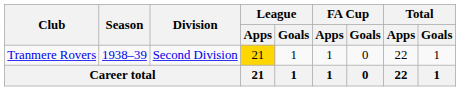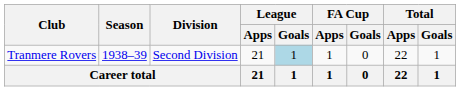Tranmere Rovers | League / Apps: gold background -> no background
Tranmere Rovers | League / Goals: no background -> lightblue background
